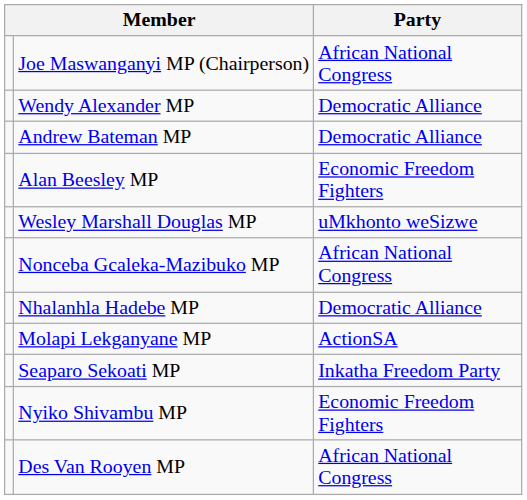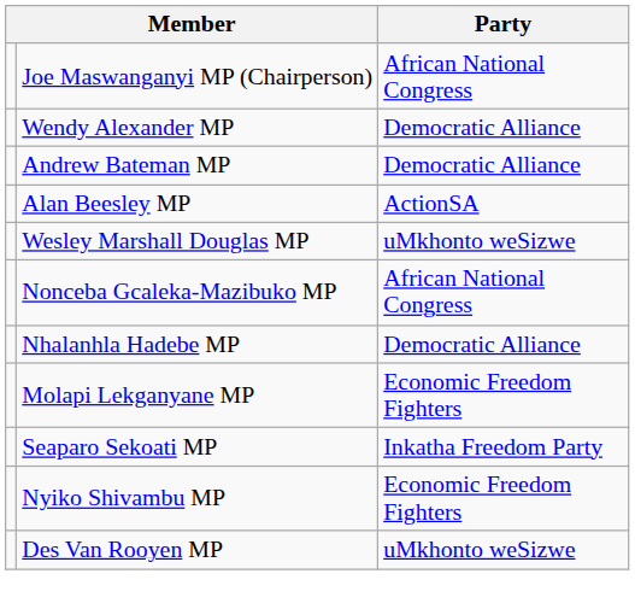Alan Beesley MP | Party: Economic Freedom Fighters -> ActionSA
Molapi Lekganyane MP | Party: ActionSA -> Economic Freedom Fighters
Des Van Rooyen MP | Party: African National Congress -> uMkhonto weSizwe
